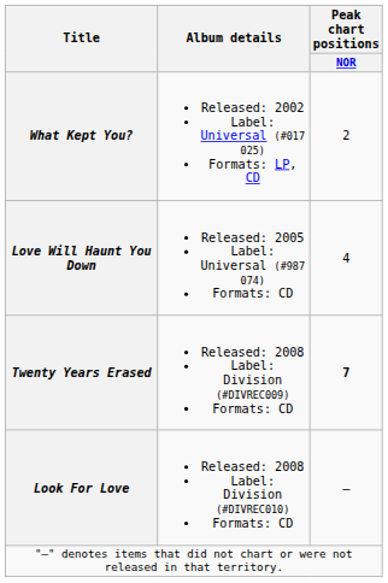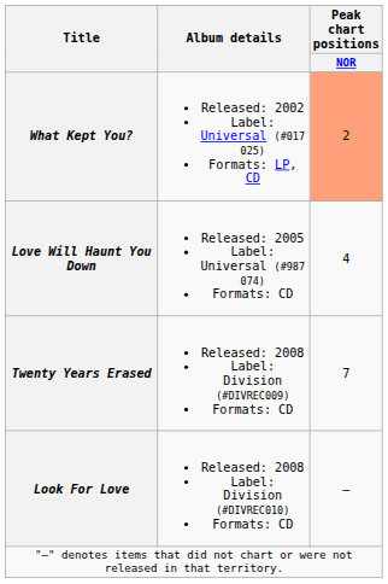What Kept You? | Peak chart positions / NOR: no background -> lightsalmon background
Twenty Years Erased | Peak chart positions / NOR: bold -> normal
